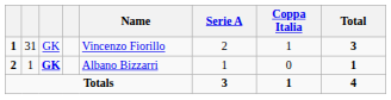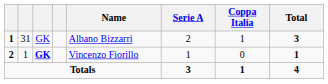row 2 | Name: Vincenzo Fiorillo -> Albano Bizzarri
row 3 | Name: Albano Bizzarri -> Vincenzo Fiorillo
